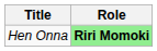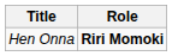Hen Onna | Role: lightgreen background -> no background
